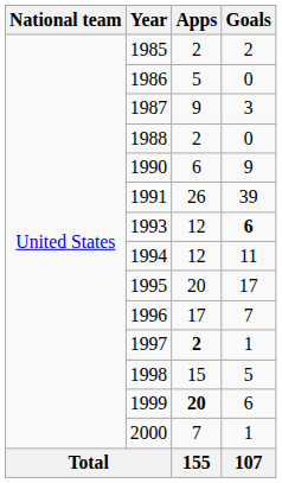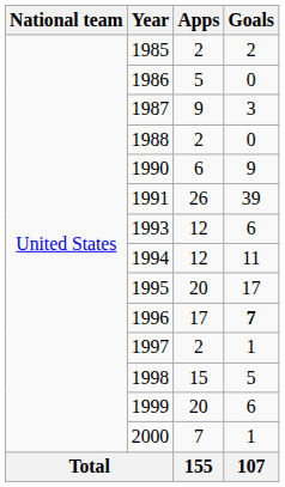1993 | Goals: bold -> normal
1996 | Goals: normal -> bold
1997 | Apps: bold -> normal
1999 | Apps: bold -> normal
